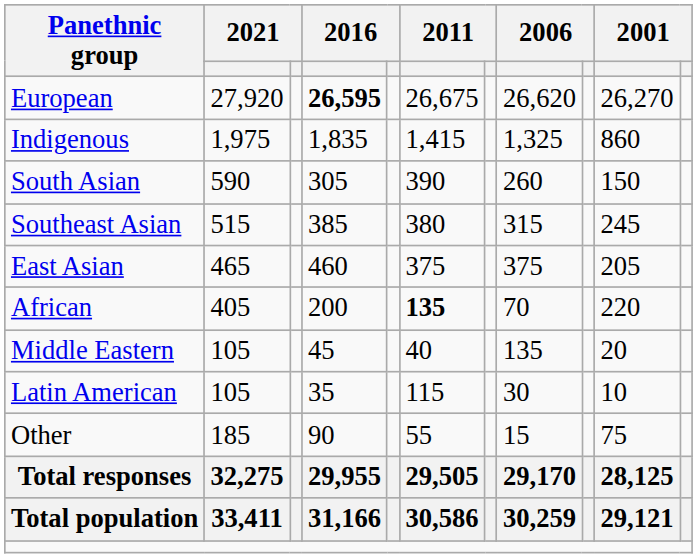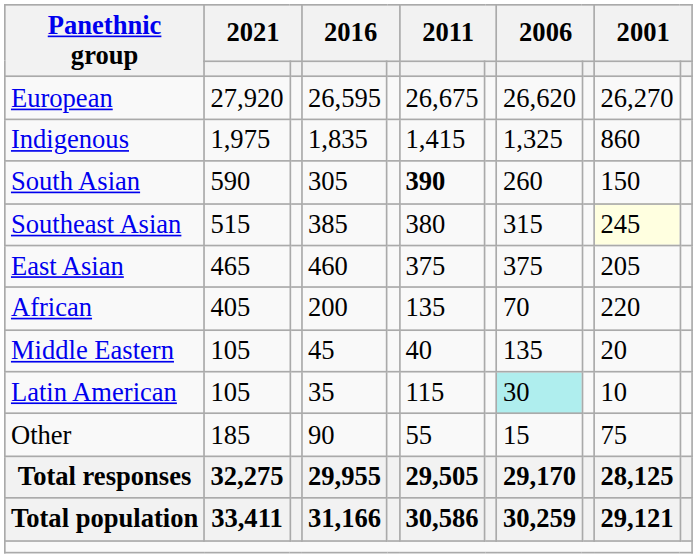European | column 4: bold -> normal
South Asian | column 6: normal -> bold
Southeast Asian | column 10: no background -> lightyellow background
African | column 6: bold -> normal
Latin American | column 8: no background -> paleturquoise background
